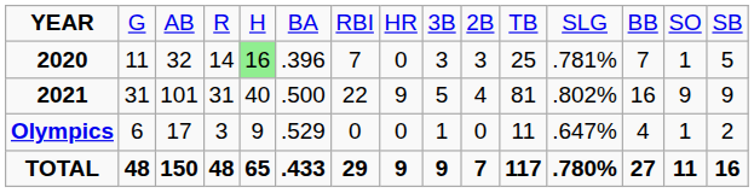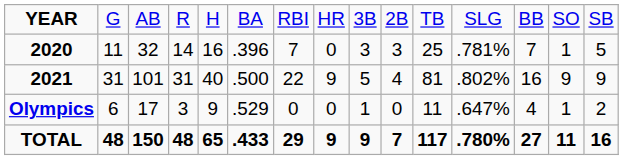2020 | column 5: lightgreen background -> no background
